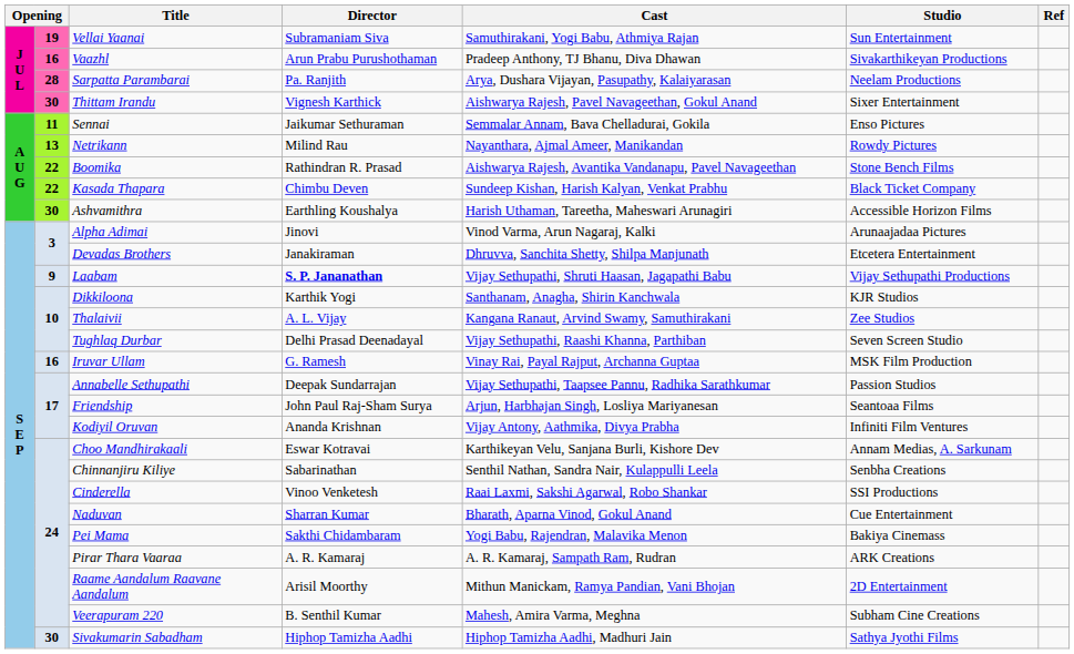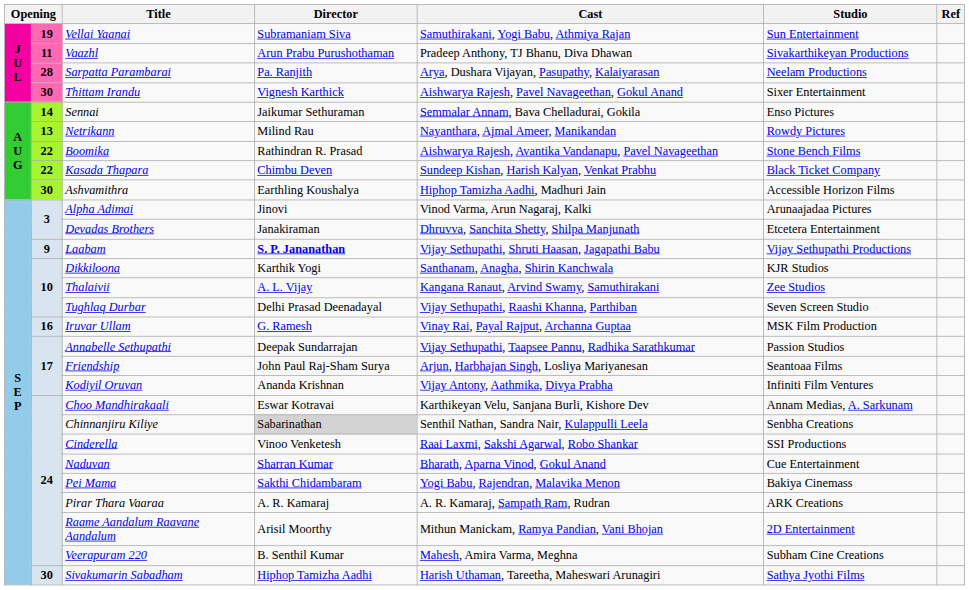Vaazhl | column 2: 16 -> 11
Sennai | column 2: 11 -> 14
Ashvamithra | Cast: Harish Uthaman, Tareetha, Maheswari Arunagiri -> Hiphop Tamizha Aadhi, Madhuri Jain
Chinnanjiru Kiliye | Director: no background -> lightgrey background
Sivakumarin Sabadham | Cast: Hiphop Tamizha Aadhi, Madhuri Jain -> Harish Uthaman, Tareetha, Maheswari Arunagiri
